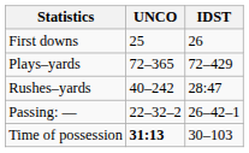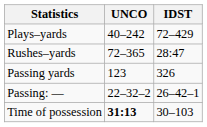- row: First downs | 25 | 26
Plays–yards | UNCO: 72–365 -> 40–242
Rushes–yards | UNCO: 40–242 -> 72–365
+ row: Passing yards | 123 | 326
